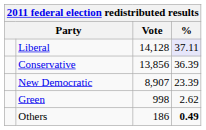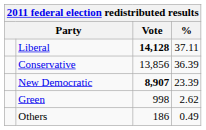Liberal | Vote: normal -> bold
Liberal | %: lavender background -> no background
New Democratic | Vote: normal -> bold
Others | %: bold -> normal
